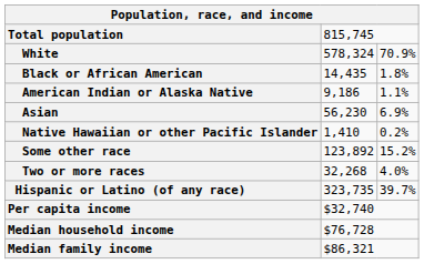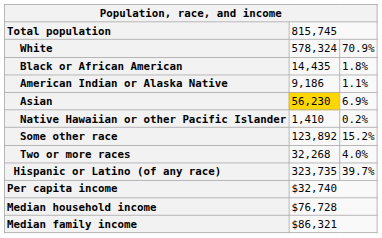Asian | column 2: no background -> gold background
